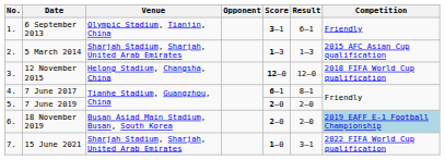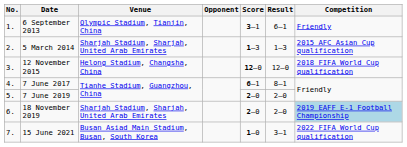18 November 2019 | Venue: Busan Asiad Main Stadium, Busan, South Korea -> Sharjah Stadium, Sharjah, United Arab Emirates
15 June 2021 | Venue: Sharjah Stadium, Sharjah, United Arab Emirates -> Busan Asiad Main Stadium, Busan, South Korea
